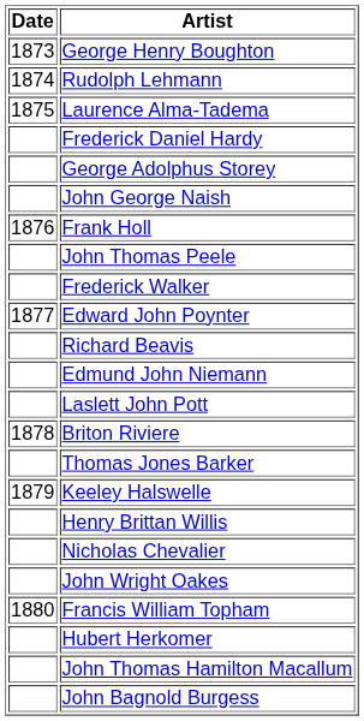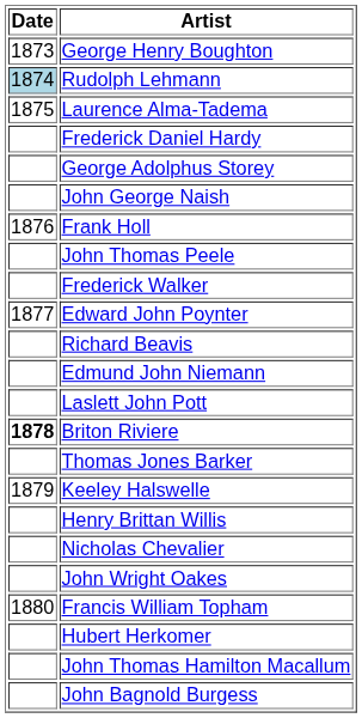Rudolph Lehmann | Date: no background -> lightblue background
Briton Riviere | Date: normal -> bold
